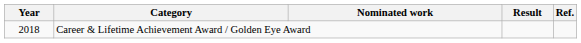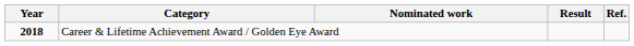row 2 | Year: normal -> bold
